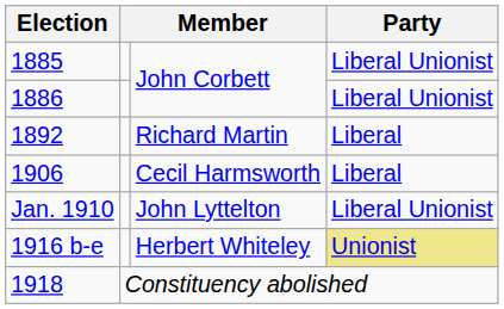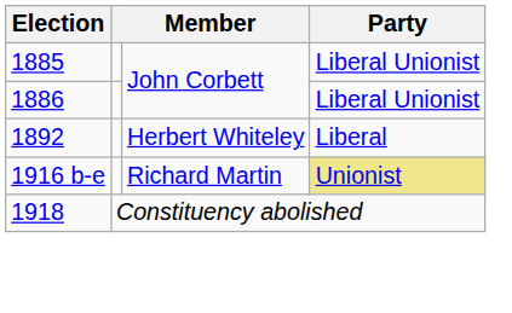1892 | column 3: Richard Martin -> Herbert Whiteley
- row: 1906 | Cecil Harmsworth | Liberal
- row: Jan. 1910 | John Lyttelton | Liberal Unionist
1916 b-e | column 3: Herbert Whiteley -> Richard Martin
